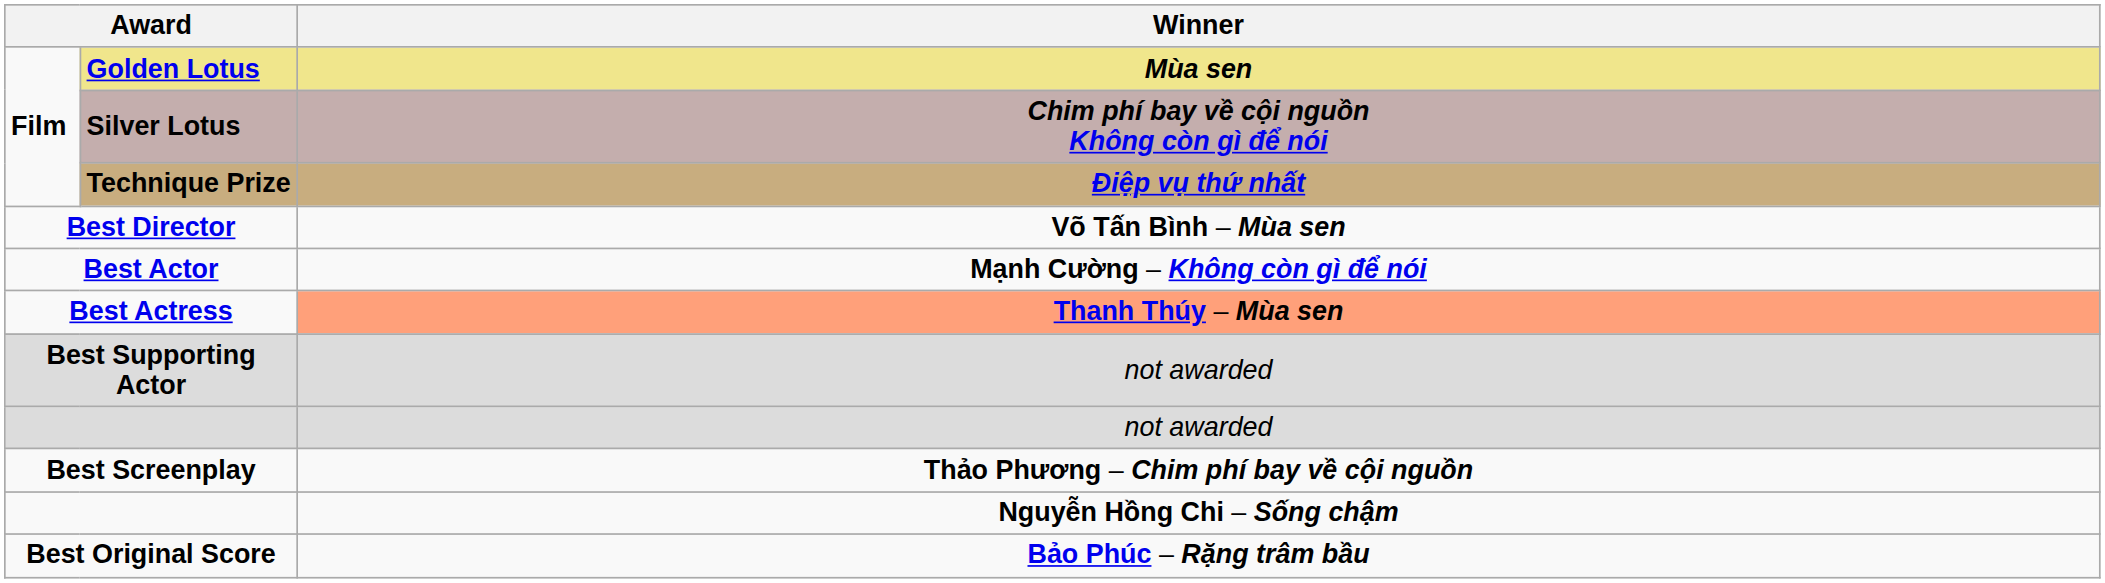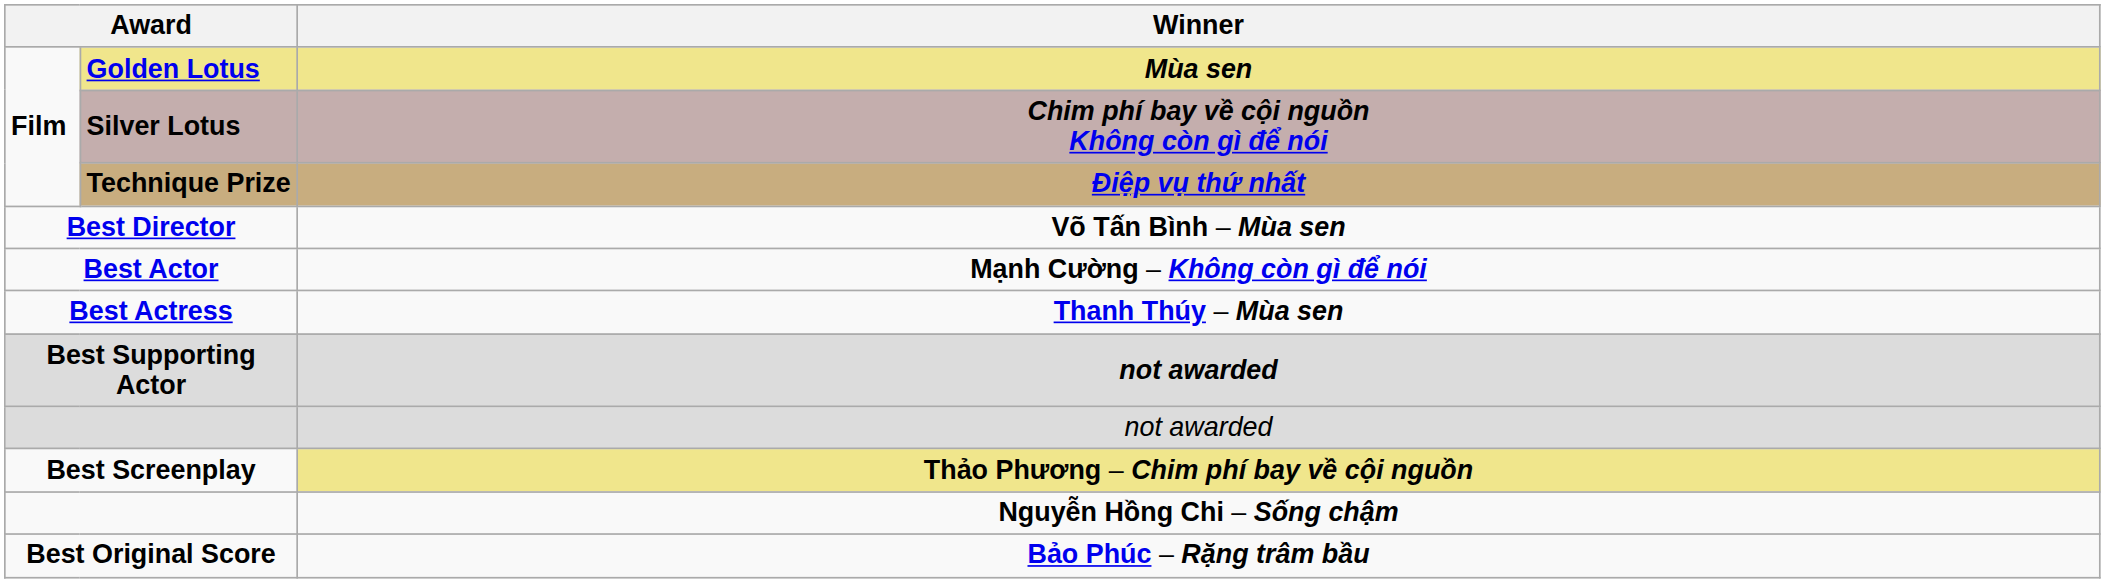Best Actress | Winner: lightsalmon background -> no background
Best Supporting Actor | Winner: normal -> bold
Best Screenplay | Winner: no background -> khaki background
